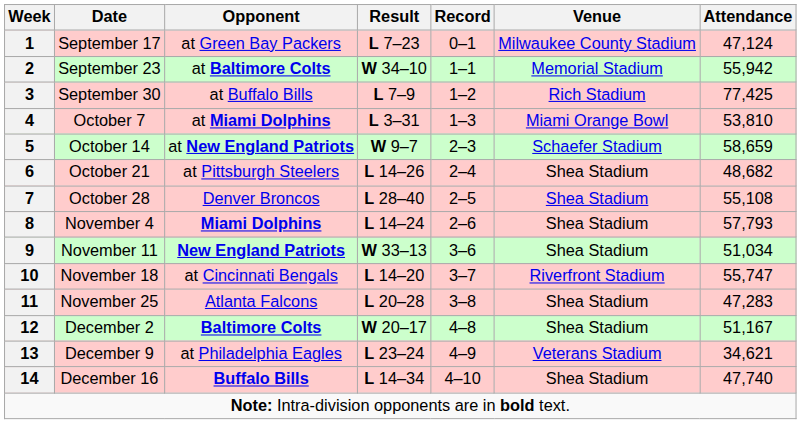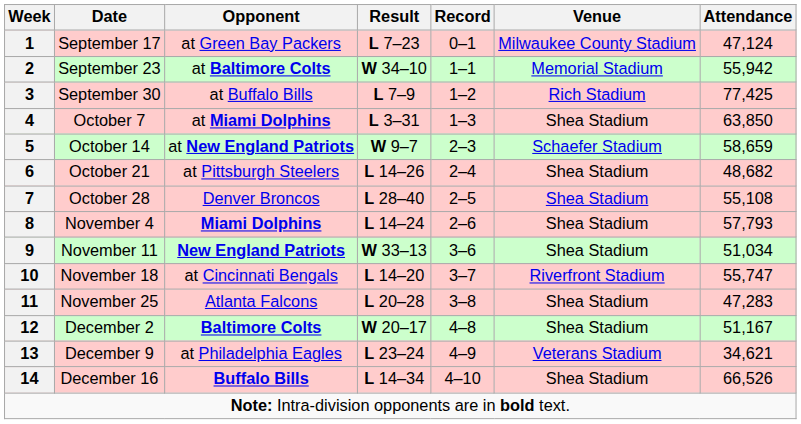4 | Venue: Miami Orange Bowl -> Shea Stadium
4 | Attendance: 53,810 -> 63,850
14 | Attendance: 47,740 -> 66,526
